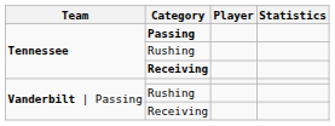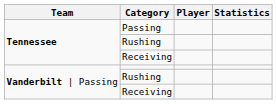Passing | Category: bold -> normal
Tennessee / Receiving | Category: bold -> normal
